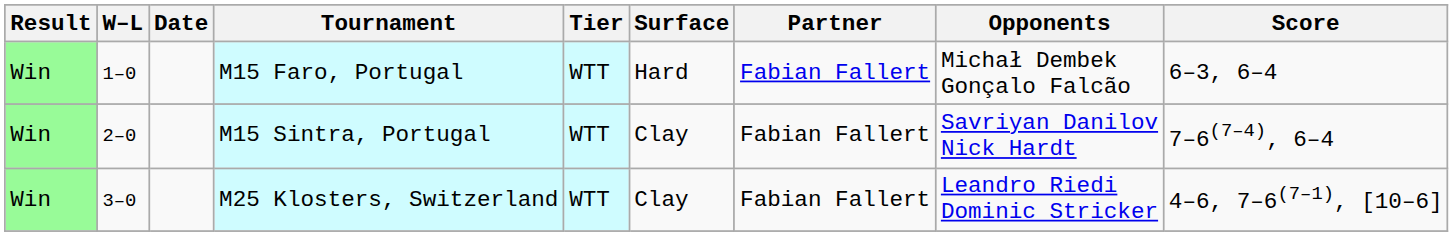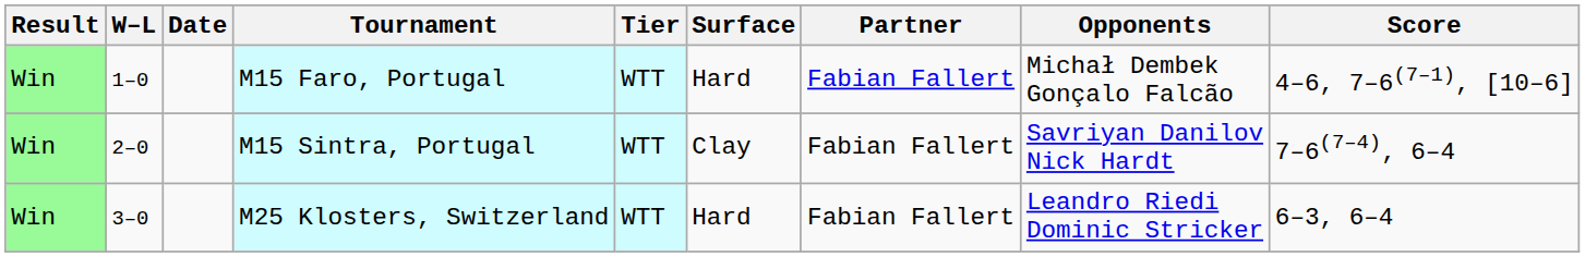M15 Faro, Portugal | Score: 6–3, 6–4 -> 4–6, 7–6(7–1), [10–6]
M25 Klosters, Switzerland | Surface: Clay -> Hard
M25 Klosters, Switzerland | Score: 4–6, 7–6(7–1), [10–6] -> 6–3, 6–4
